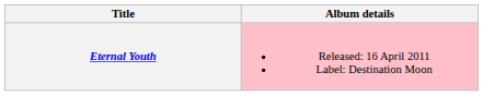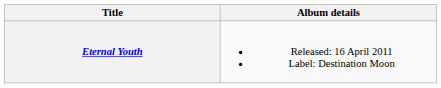Eternal Youth | Album details: pink background -> no background
